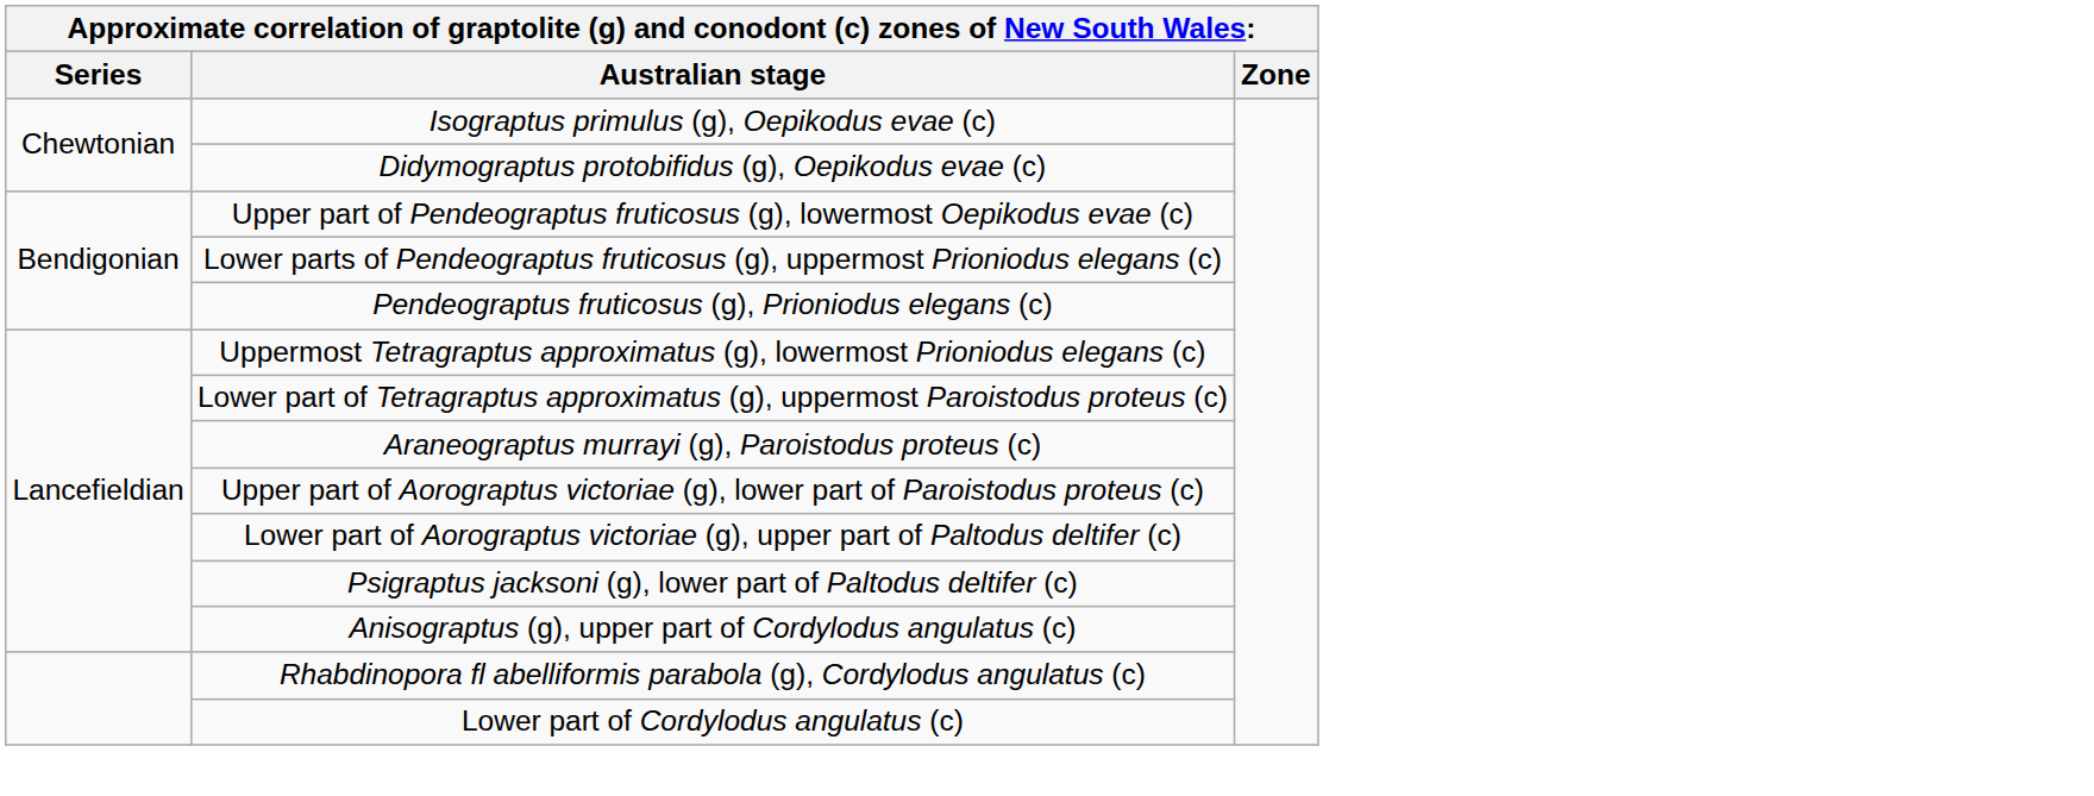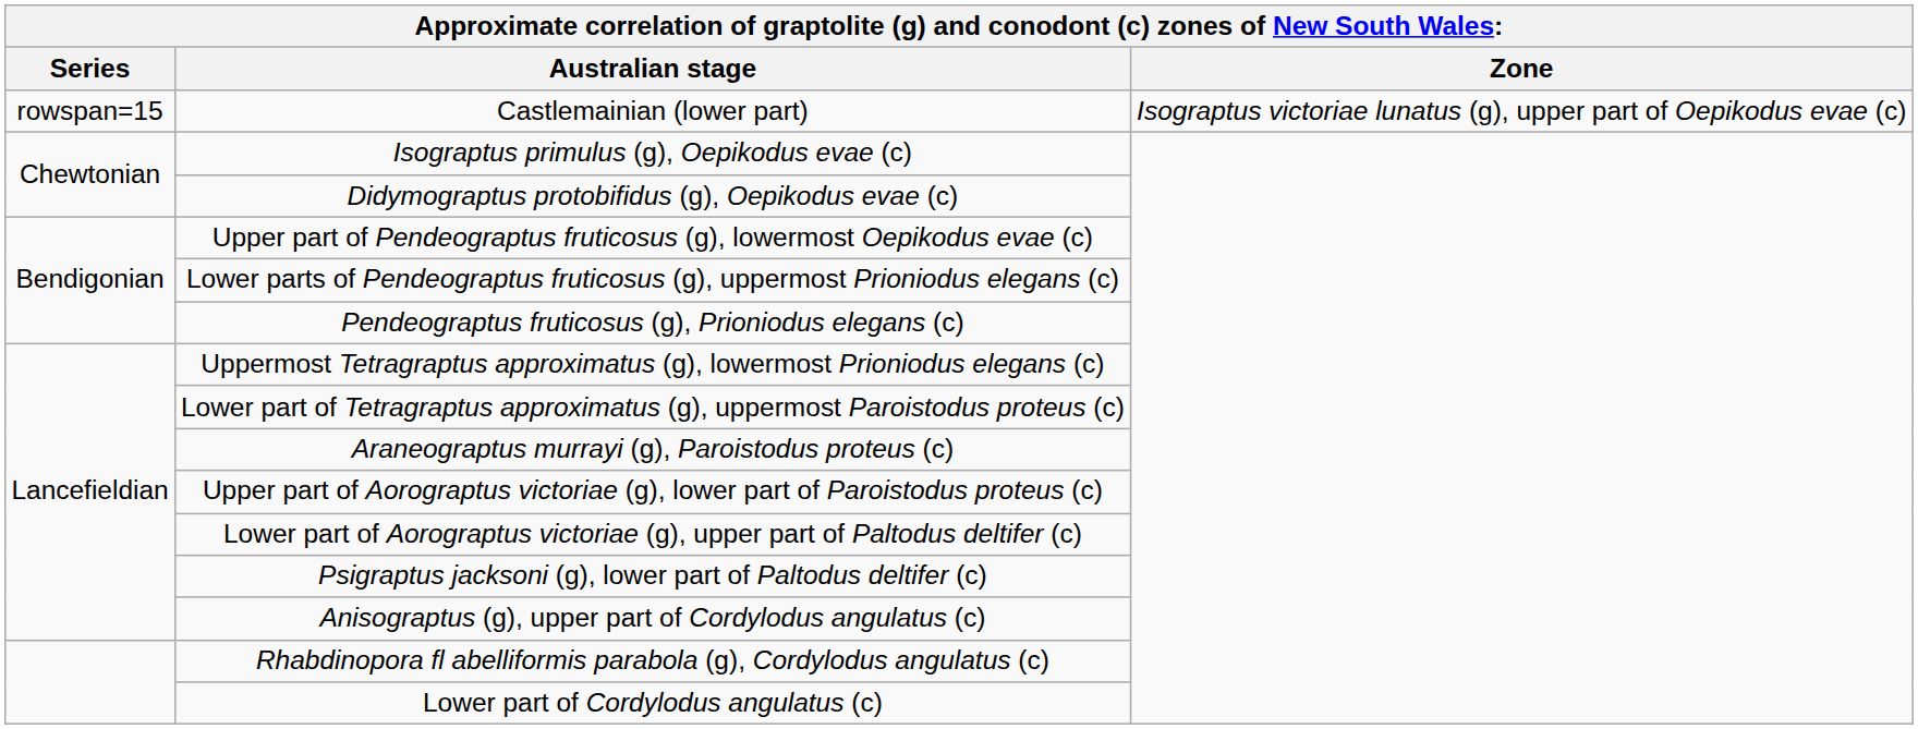+ row: rowspan=15 | Castlemainian (lower part) | Isograptus victoriae lunatus (g), upper part of Oepikodus evae (c)
